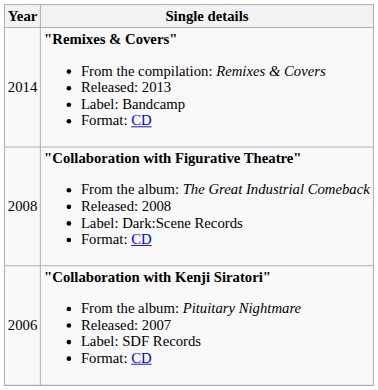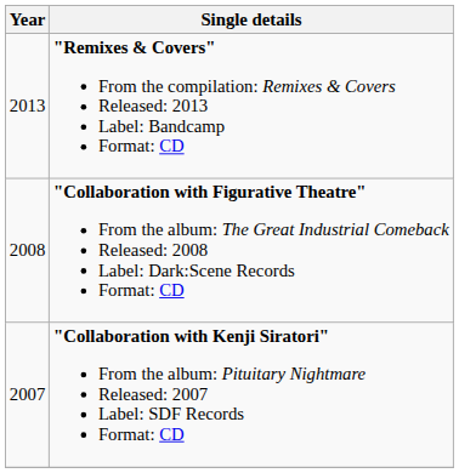row 2 | Year: 2014 -> 2013
row 4 | Year: 2006 -> 2007
